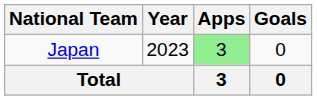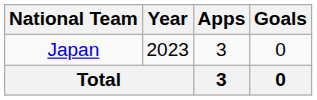Japan | Apps: lightgreen background -> no background
